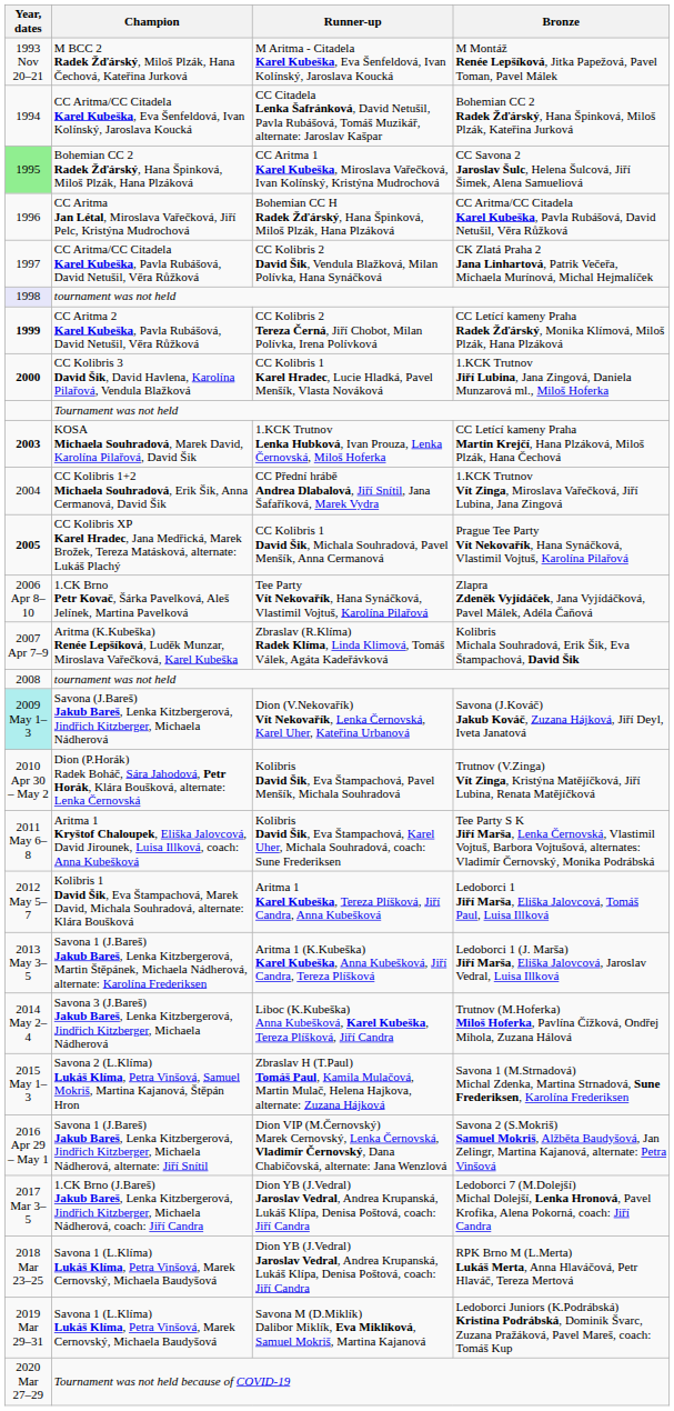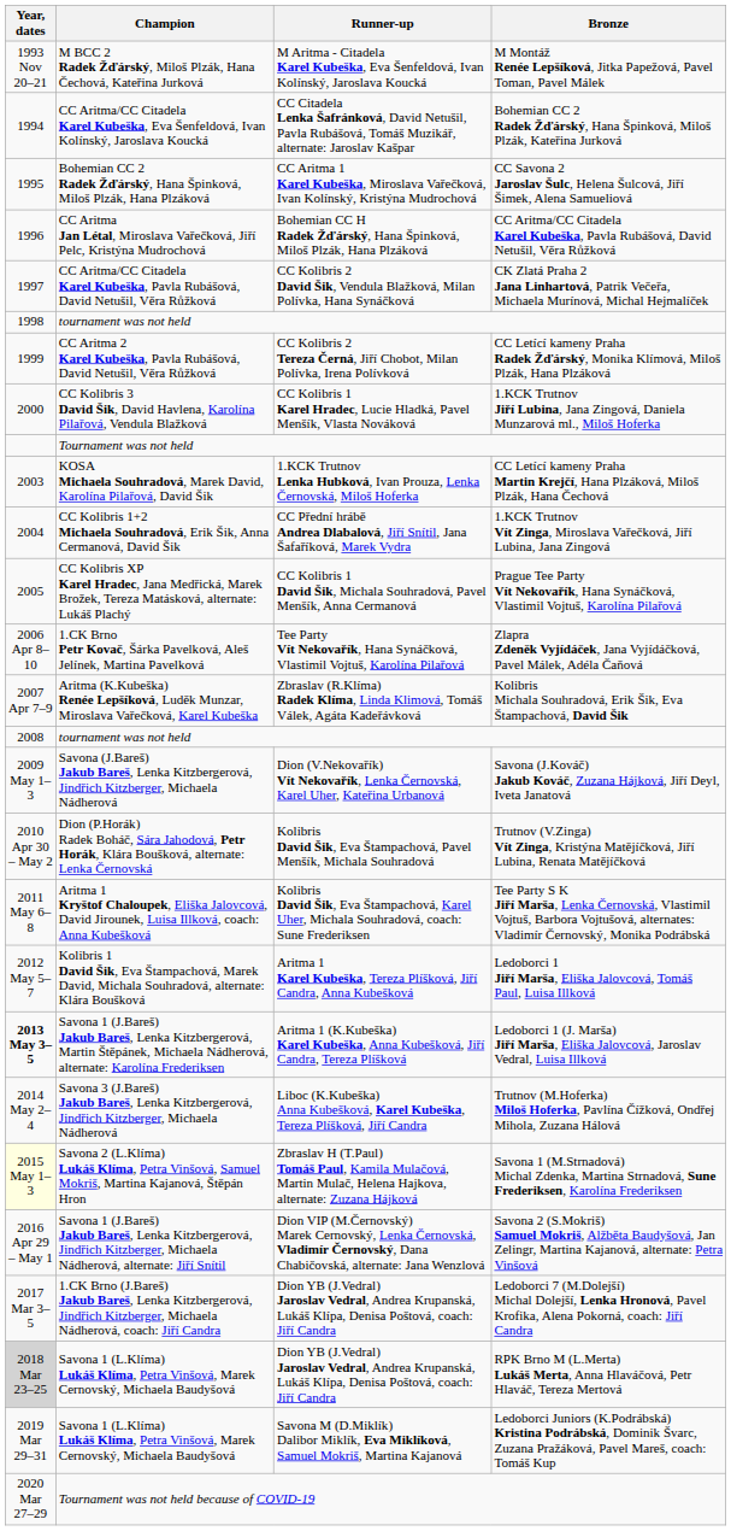1995 | Year, dates: lightgreen background -> no background
1998 | Year, dates: lavender background -> no background
1999 | Year, dates: bold -> normal
2000 | Year, dates: bold -> normal
2003 | Year, dates: bold -> normal
2005 | Year, dates: bold -> normal
2009 May 1–3 | Year, dates: paleturquoise background -> no background
2013 May 3–5 | Year, dates: normal -> bold
2015 May 1–3 | Year, dates: no background -> lightyellow background
2018 Mar 23–25 | Year, dates: no background -> lightgrey background
